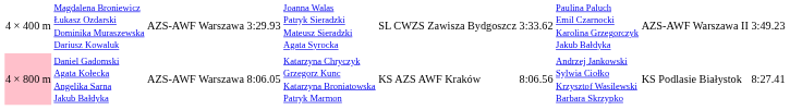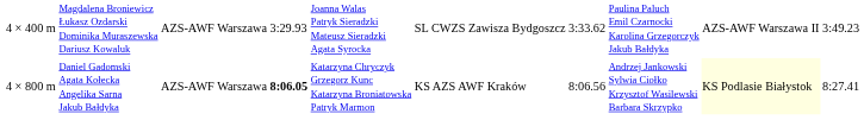Daniel Gadomski Agata Kołecka Angelika Sarna Jakub Bałdyka | column 1: pink background -> no background
Daniel Gadomski Agata Kołecka Angelika Sarna Jakub Bałdyka | column 4: normal -> bold
Daniel Gadomski Agata Kołecka Angelika Sarna Jakub Bałdyka | column 9: no background -> lightyellow background
